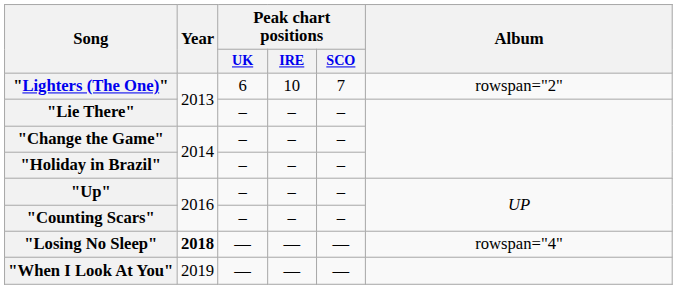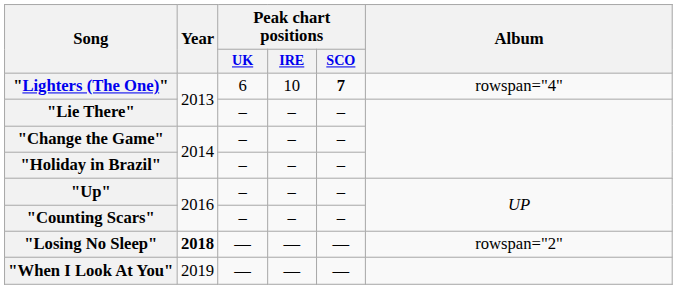"Lighters (The One)" | Peak chart positions / SCO: normal -> bold
"Lighters (The One)" | Album: rowspan="2" -> rowspan="4"
"Losing No Sleep" | Album: rowspan="4" -> rowspan="2"
